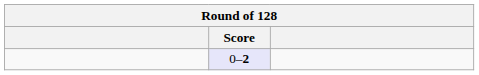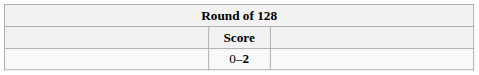row 3 | Score: lavender background -> no background
